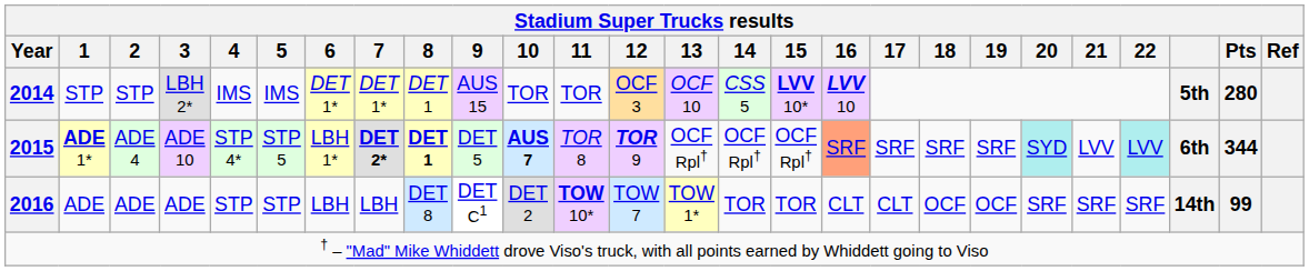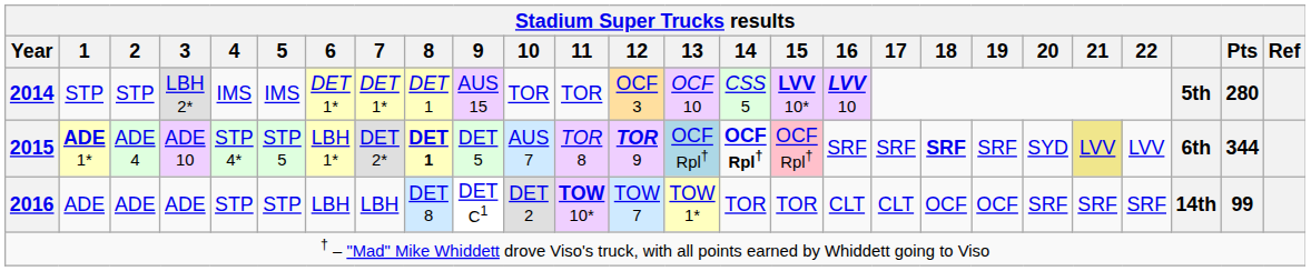ADE 1* | 7: bold -> normal
ADE 1* | 10: bold -> normal
ADE 1* | 13: no background -> lightblue background
ADE 1* | 14: normal -> bold
ADE 1* | 15: no background -> pink background
ADE 1* | 16: lightsalmon background -> no background
ADE 1* | 18: normal -> bold
ADE 1* | 20: paleturquoise background -> no background
ADE 1* | 21: no background -> khaki background
ADE 1* | 22: paleturquoise background -> no background
